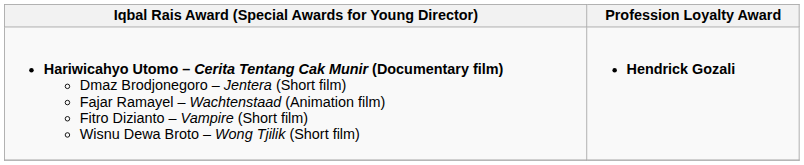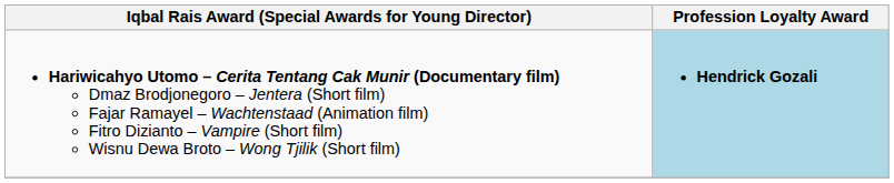row 2 | Profession Loyalty Award: no background -> lightblue background
